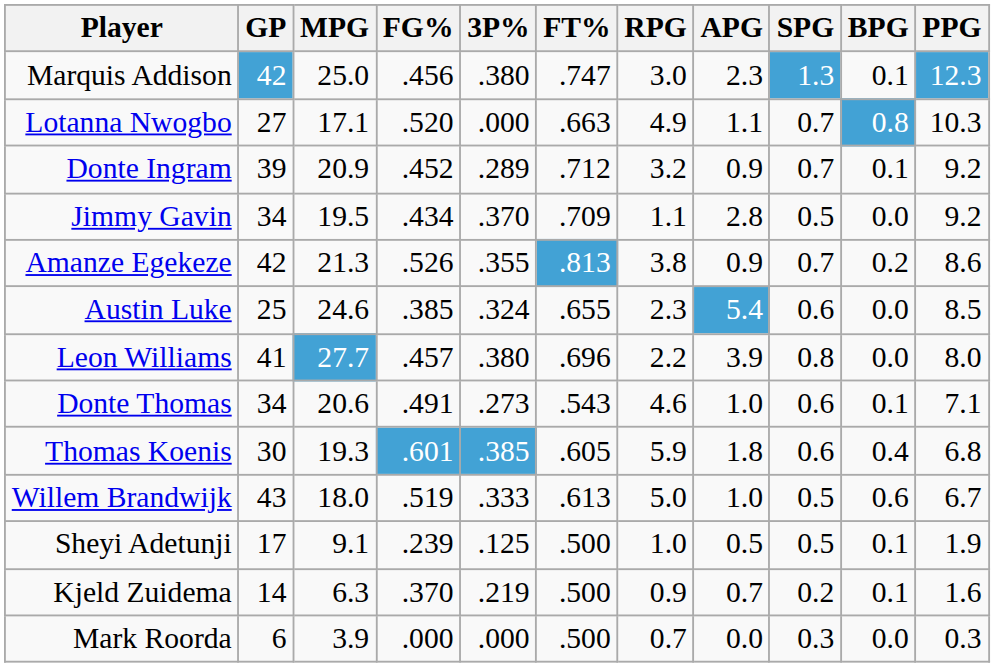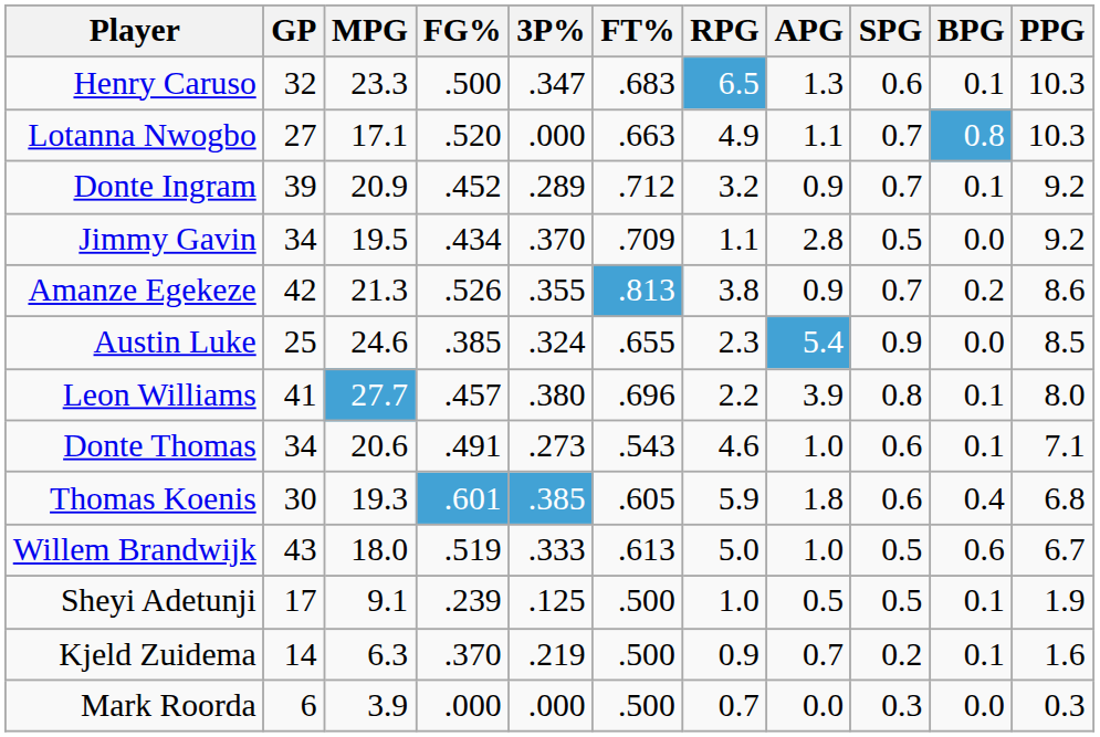- row: Marquis Addison | 42 | 25.0 | .456 | .380 | .747 | 3.0 | 2.3 | 1.3 | 0.1 | 12.3
+ row: Henry Caruso | 32 | 23.3 | .500 | .347 | .683 | 6.5 | 1.3 | 0.6 | 0.1 | 10.3
Austin Luke | SPG: 0.6 -> 0.9
Leon Williams | BPG: 0.0 -> 0.1
